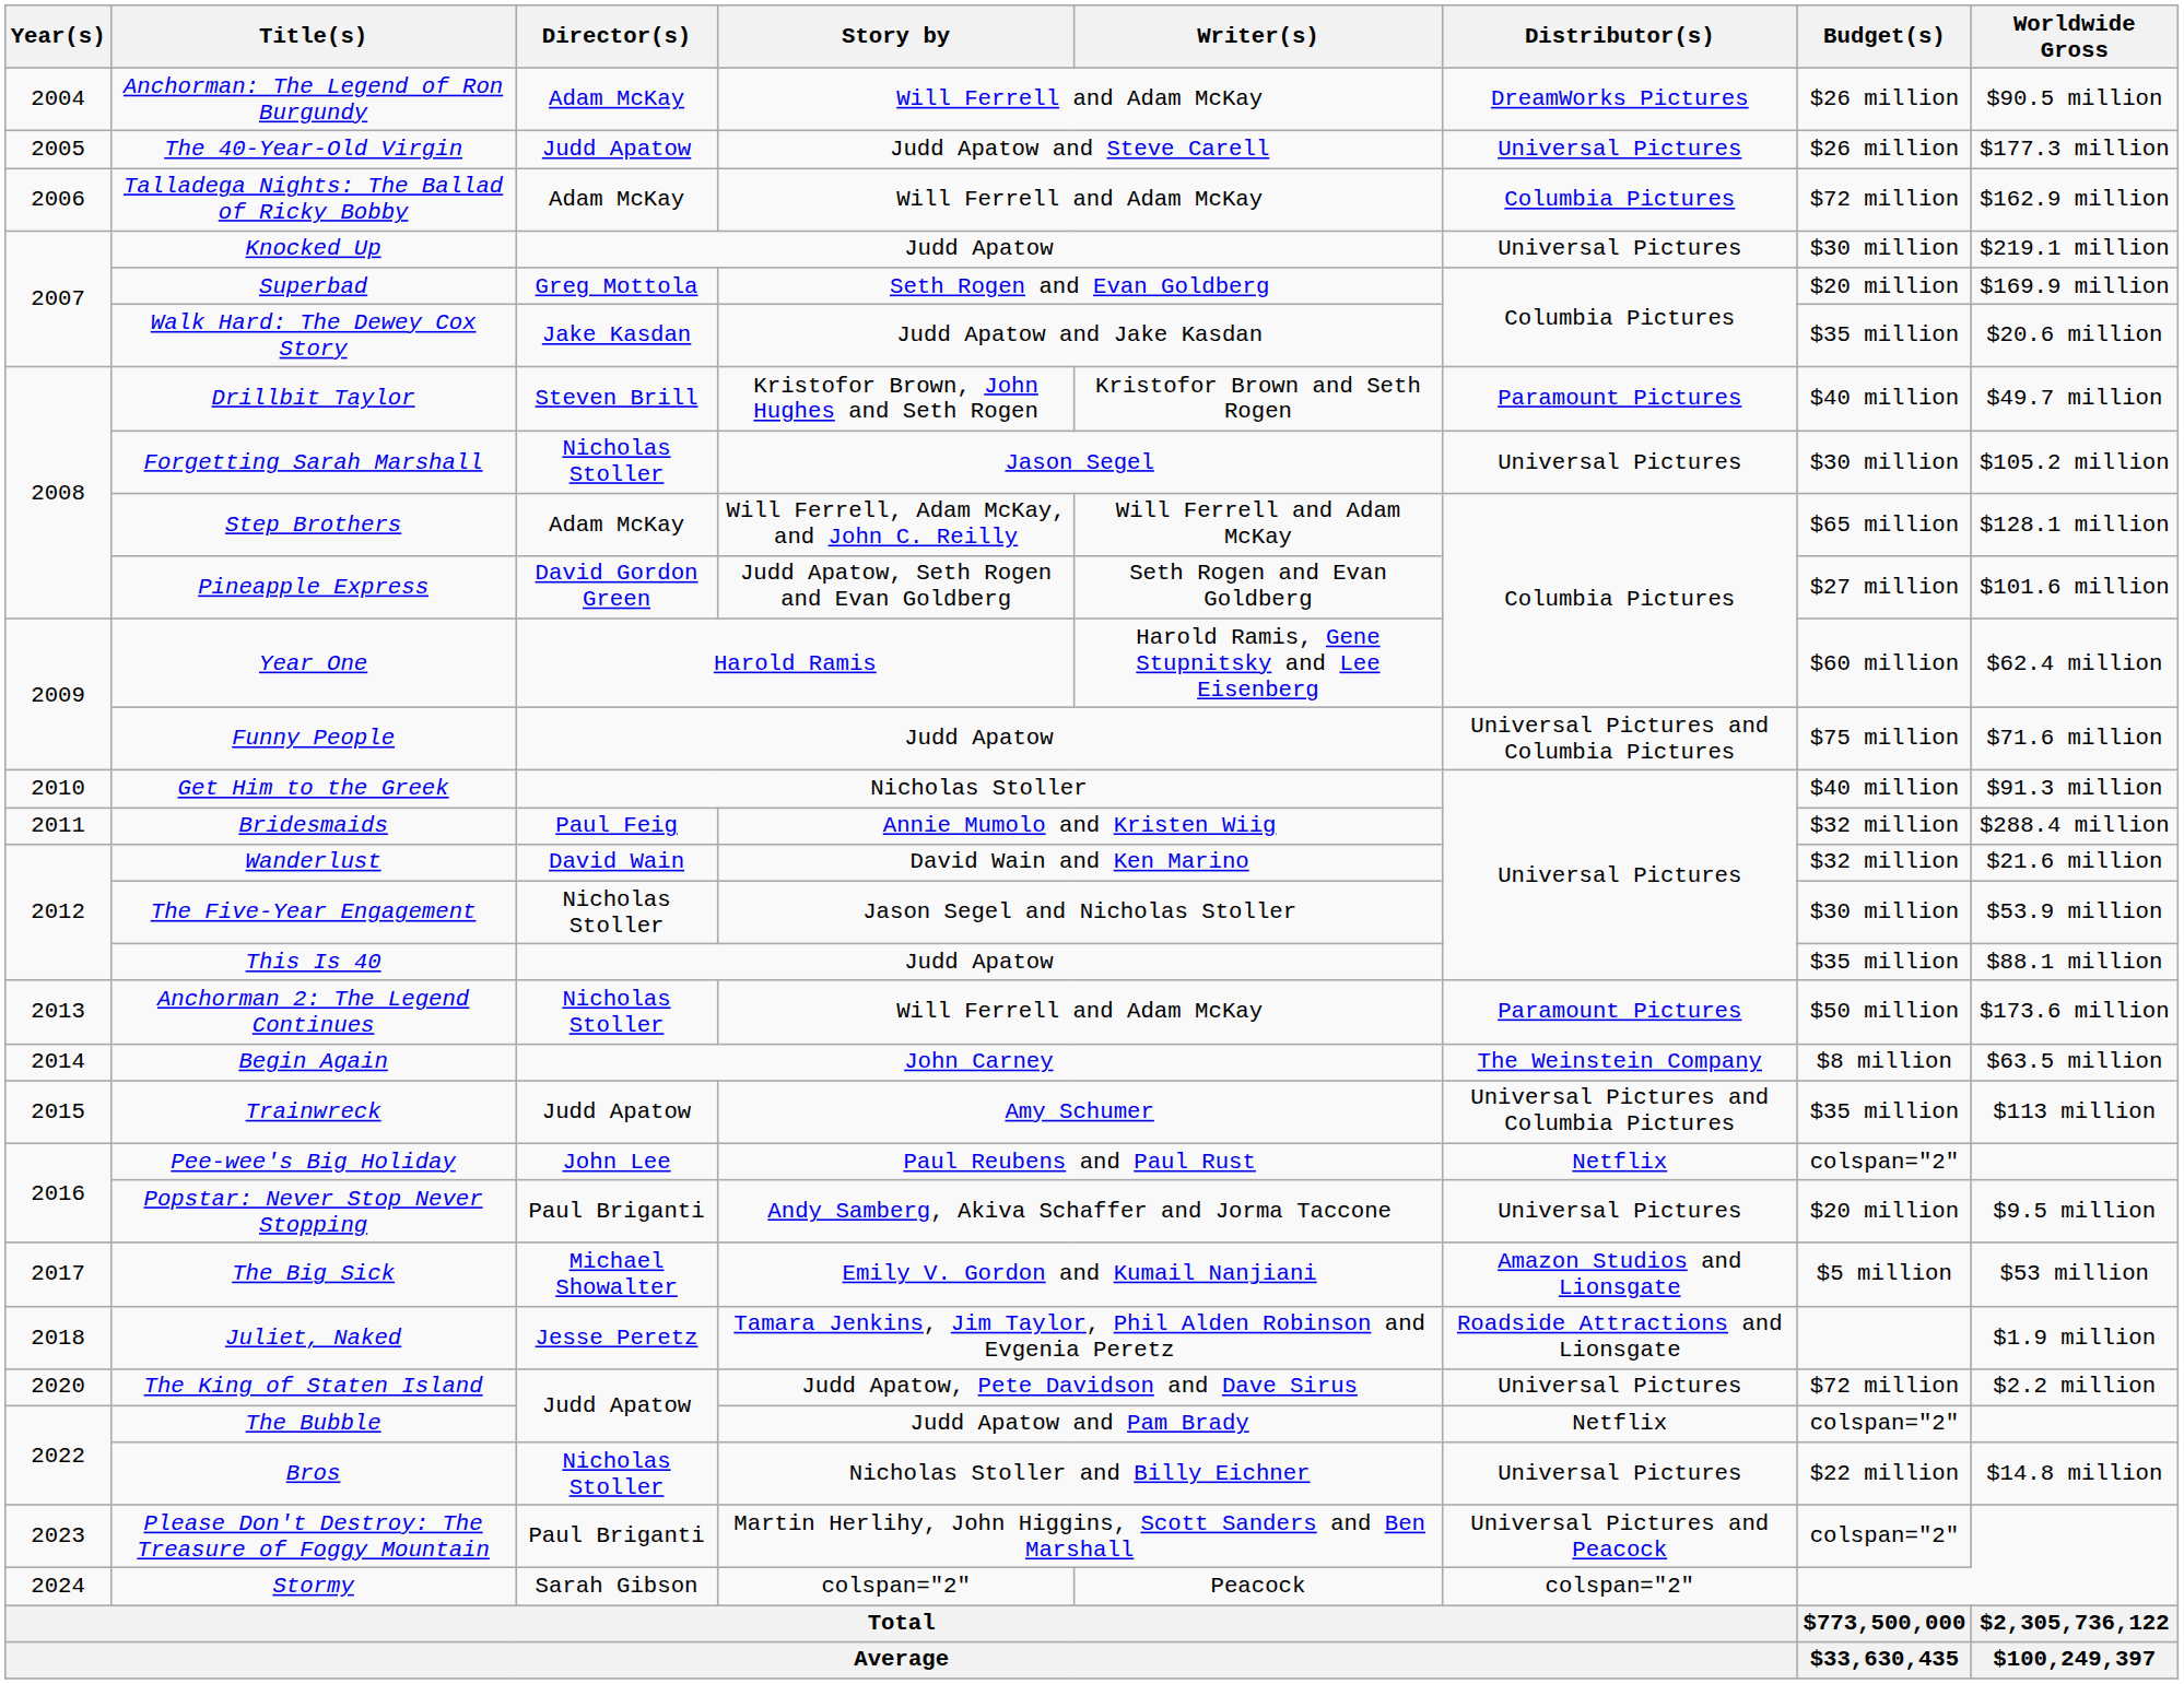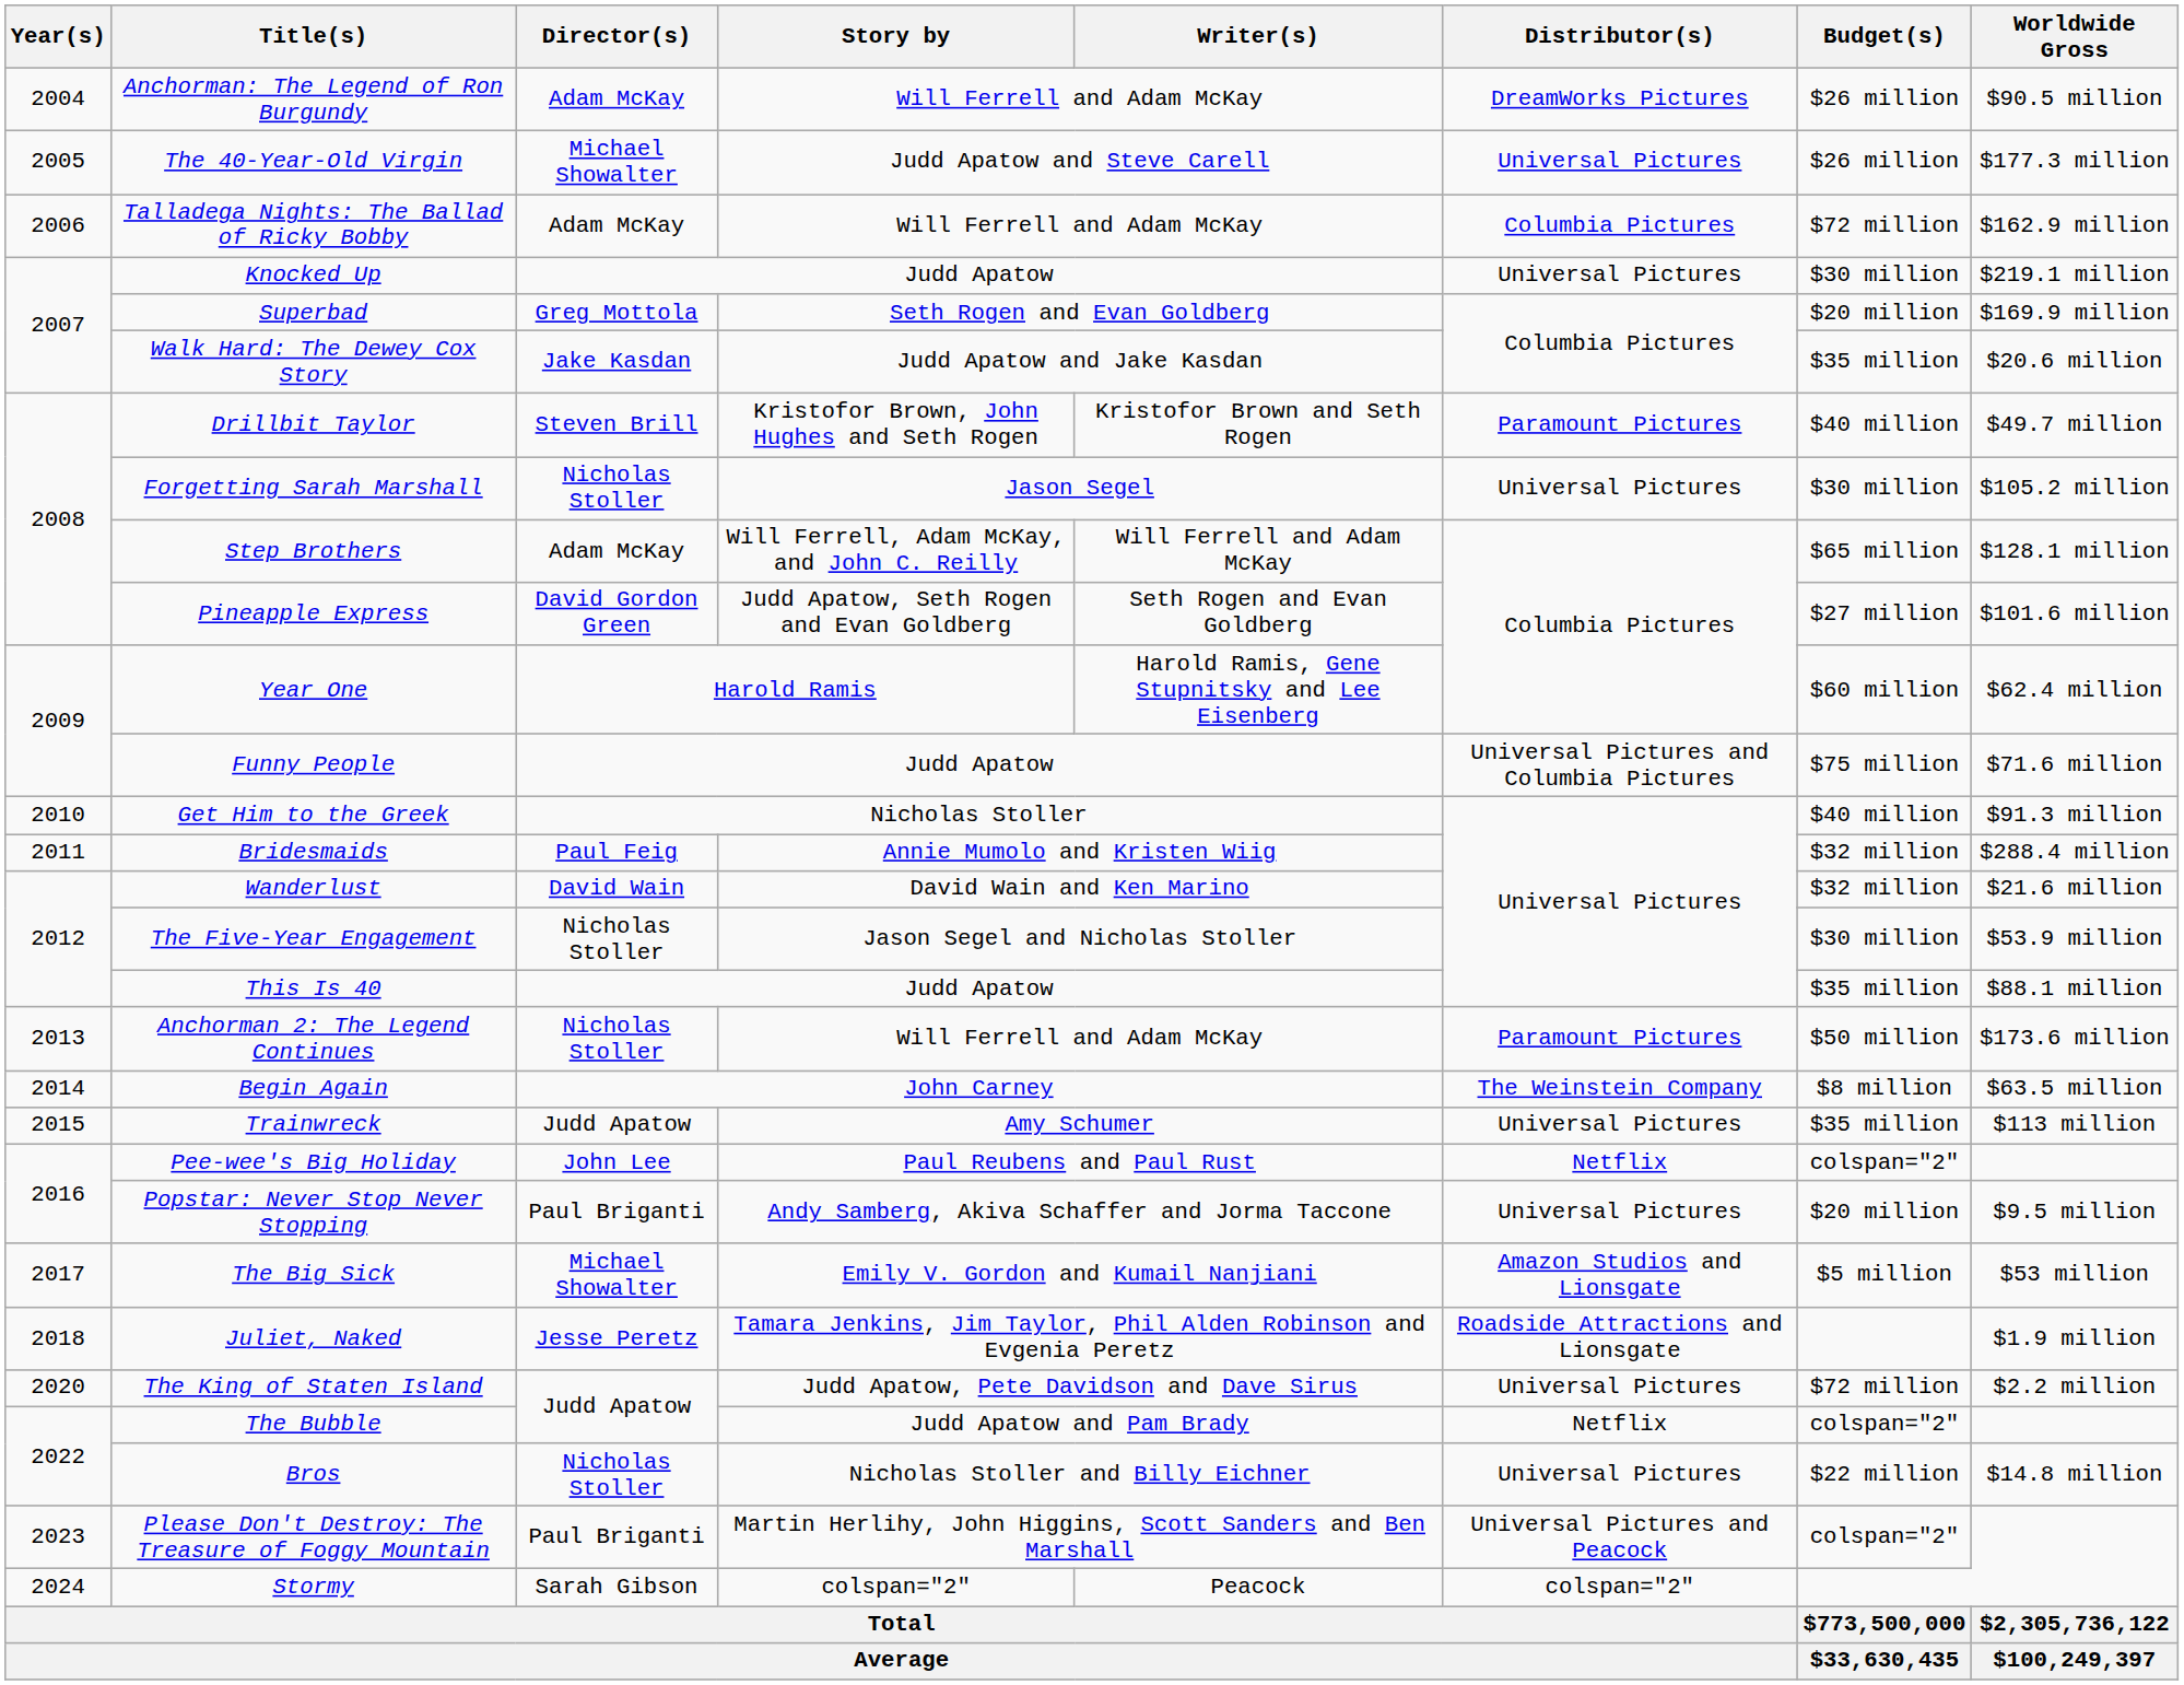The 40-Year-Old Virgin | Director(s): Judd Apatow -> Michael Showalter
Trainwreck | Distributor(s): Universal Pictures and Columbia Pictures -> Universal Pictures
